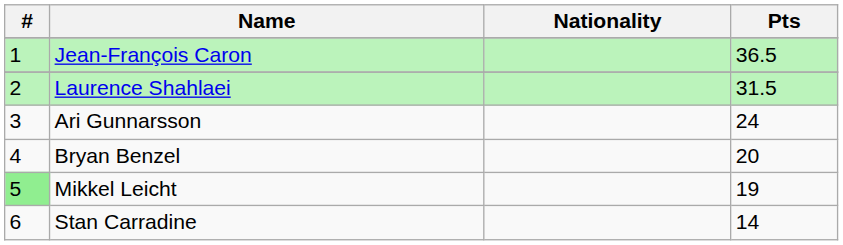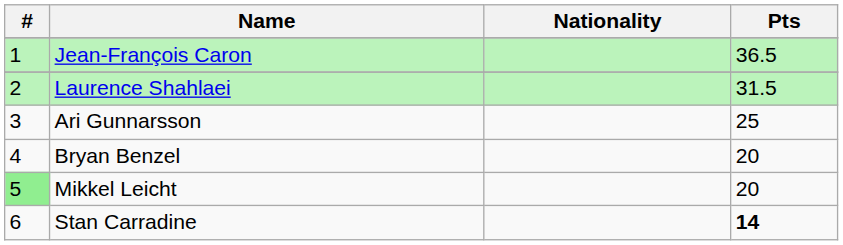Ari Gunnarsson | Pts: 24 -> 25
Mikkel Leicht | Pts: 19 -> 20
Stan Carradine | Pts: normal -> bold
